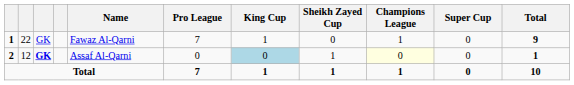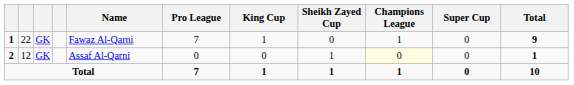2 | column 3: bold -> normal
2 | King Cup: lightblue background -> no background
